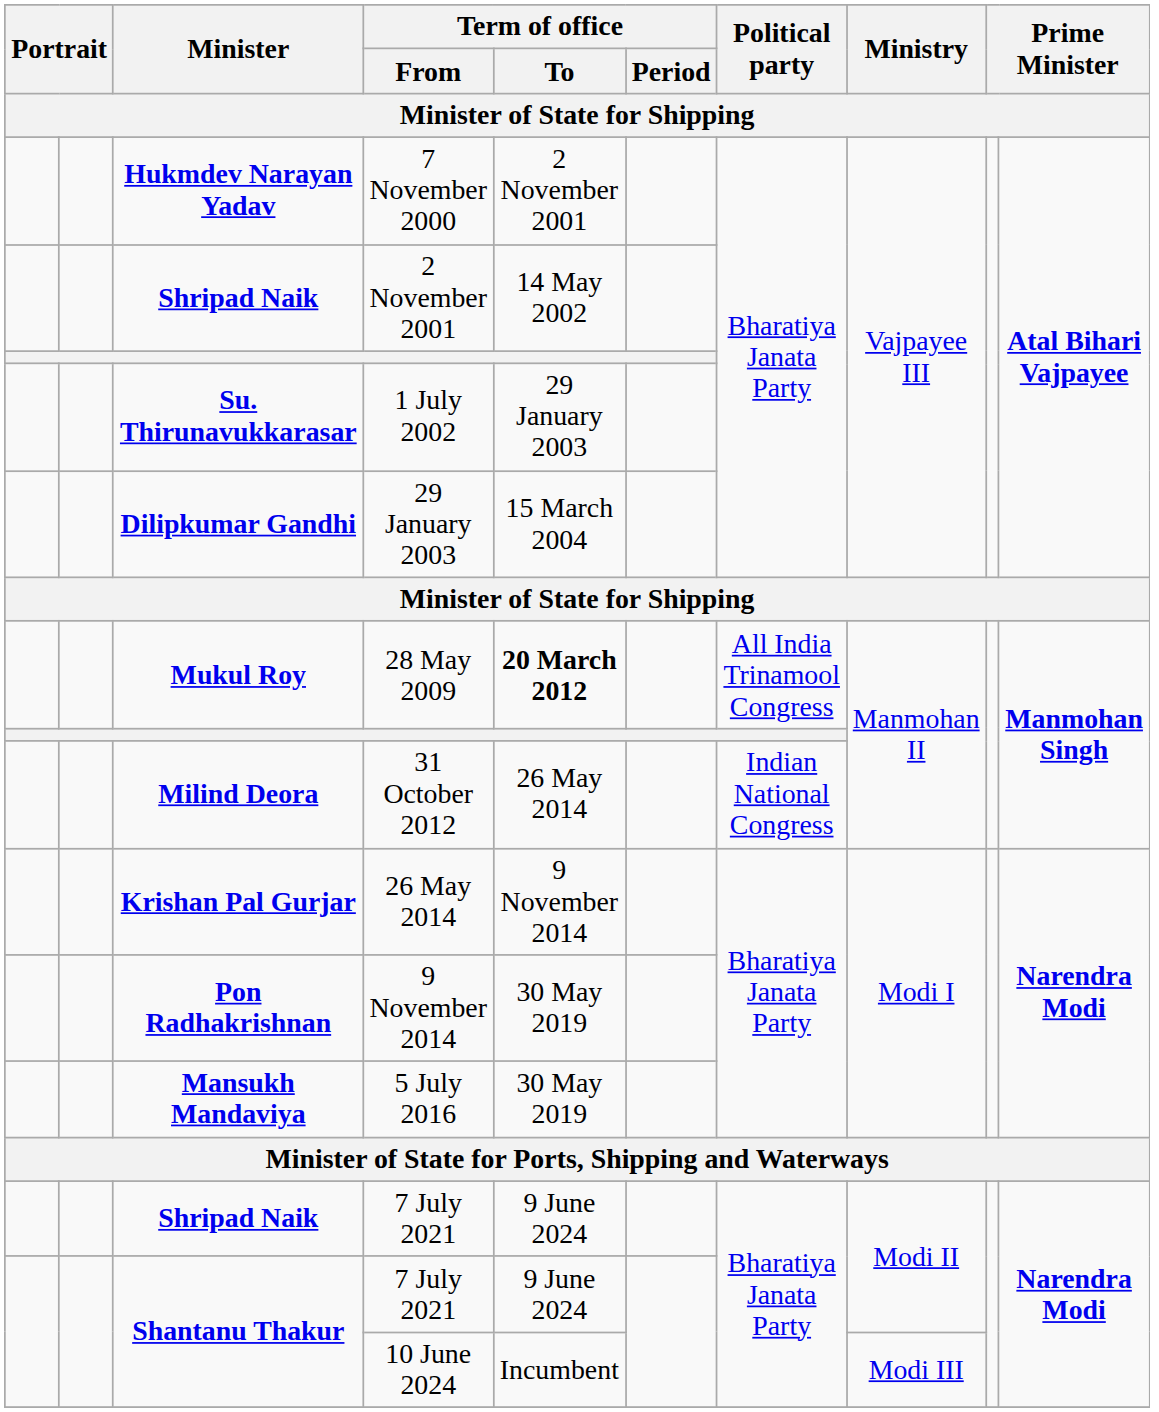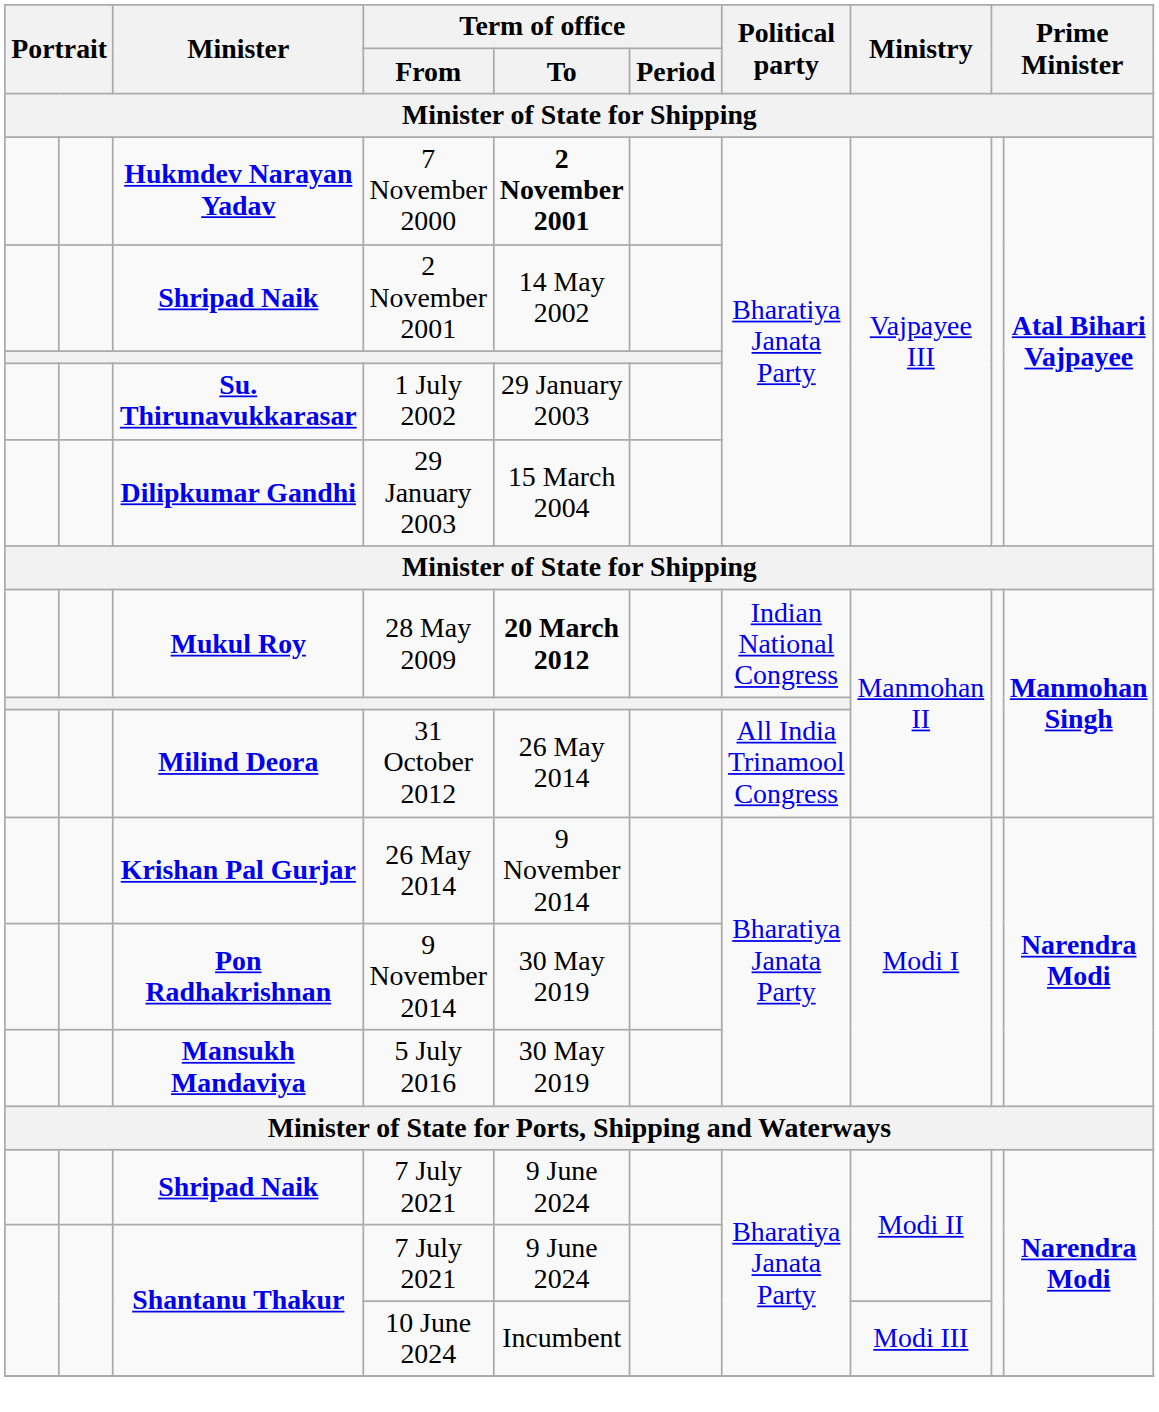7 November 2000 | Term of office / To: normal -> bold
28 May 2009 | Political party: All India Trinamool Congress -> Indian National Congress
31 October 2012 | Political party: Indian National Congress -> All India Trinamool Congress
